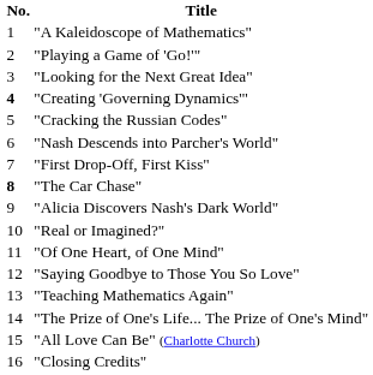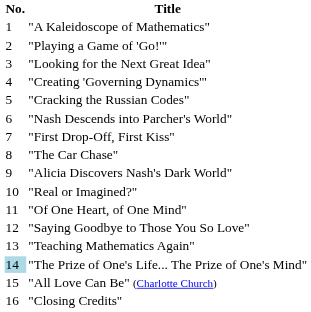"Creating 'Governing Dynamics'" | No.: bold -> normal
"The Car Chase" | No.: bold -> normal
"The Prize of One's Life... The Prize of One's Mind" | No.: no background -> lightblue background
